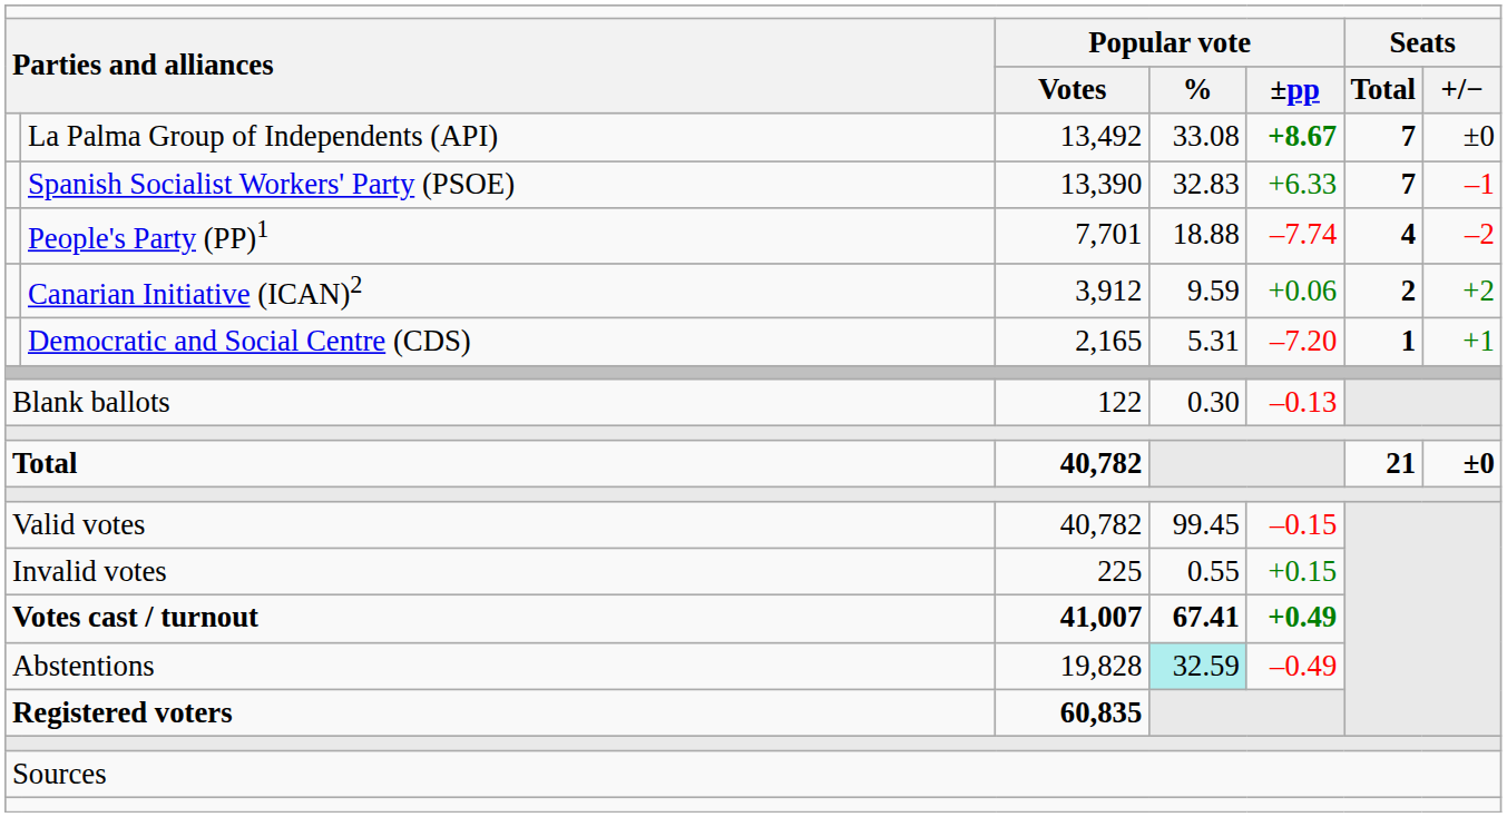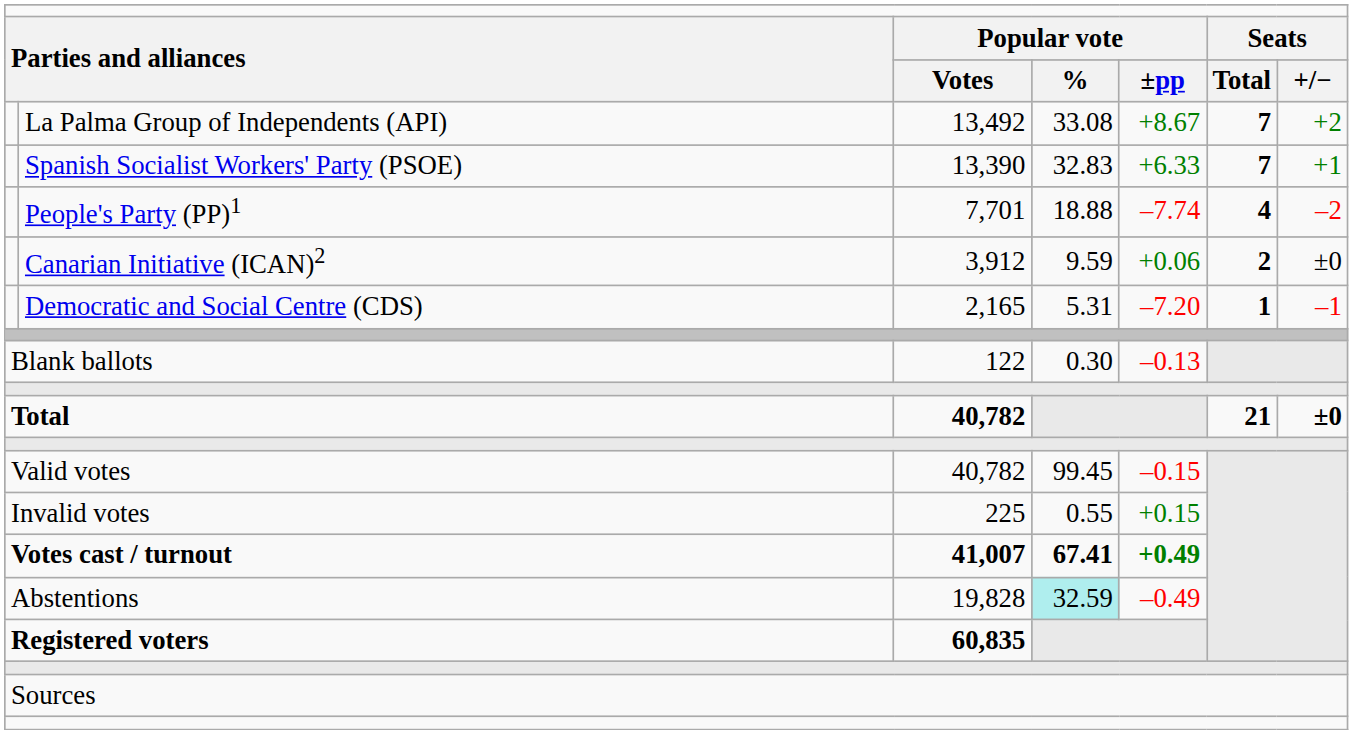La Palma Group of Independents (API) | column 5: bold -> normal
La Palma Group of Independents (API) | column 7: ±0 -> +2
Spanish Socialist Workers' Party (PSOE) | column 7: –1 -> +1
Canarian Initiative (ICAN)2 | column 7: +2 -> ±0
Democratic and Social Centre (CDS) | column 7: +1 -> –1
